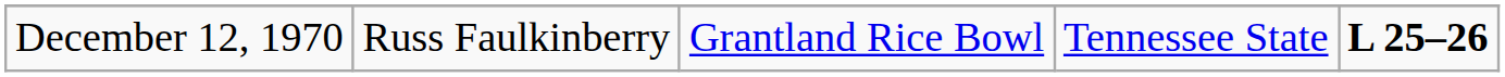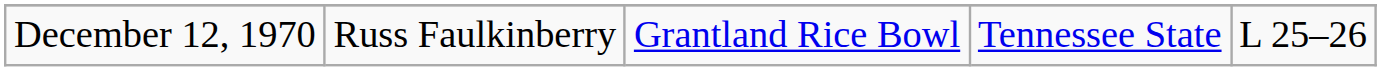December 12, 1970 | column 5: bold -> normal
